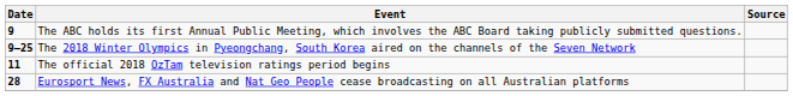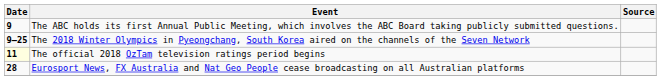The official 2018 OzTam television ratings period begins | Date: no background -> lightyellow background
